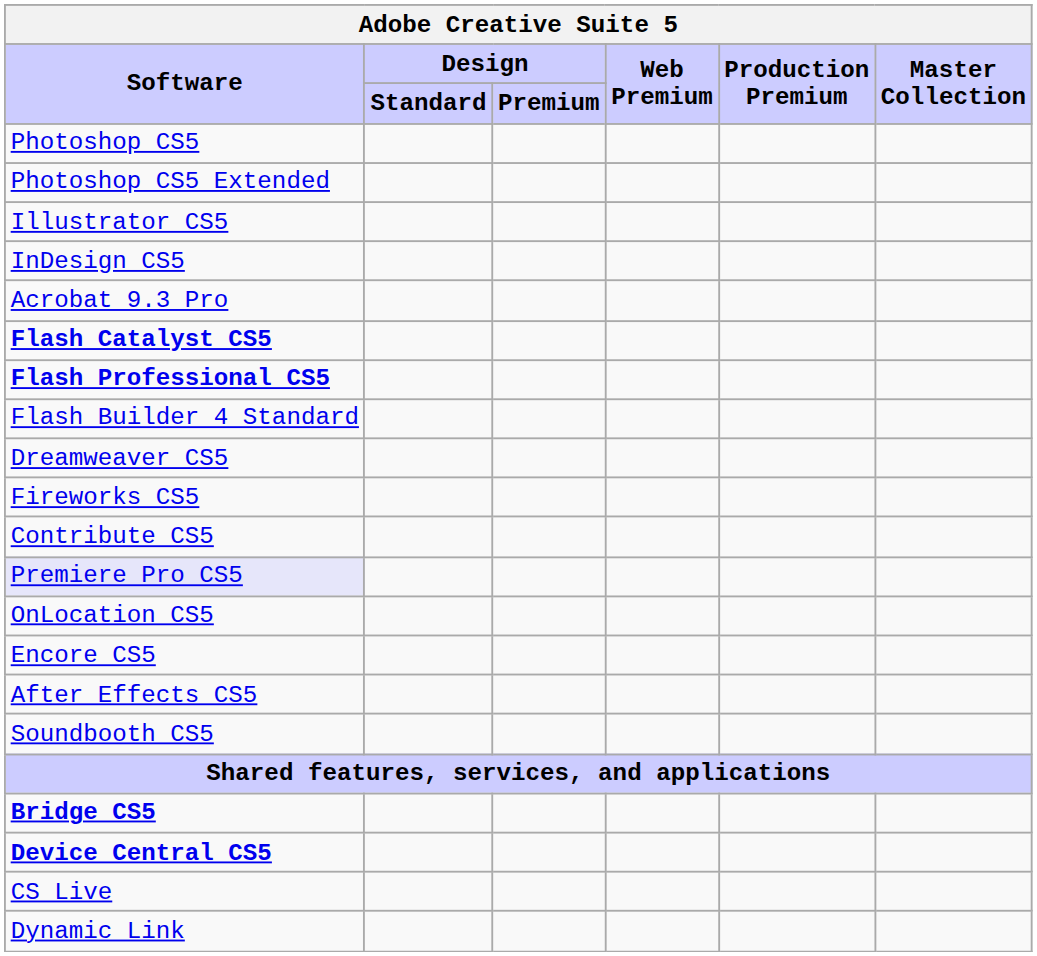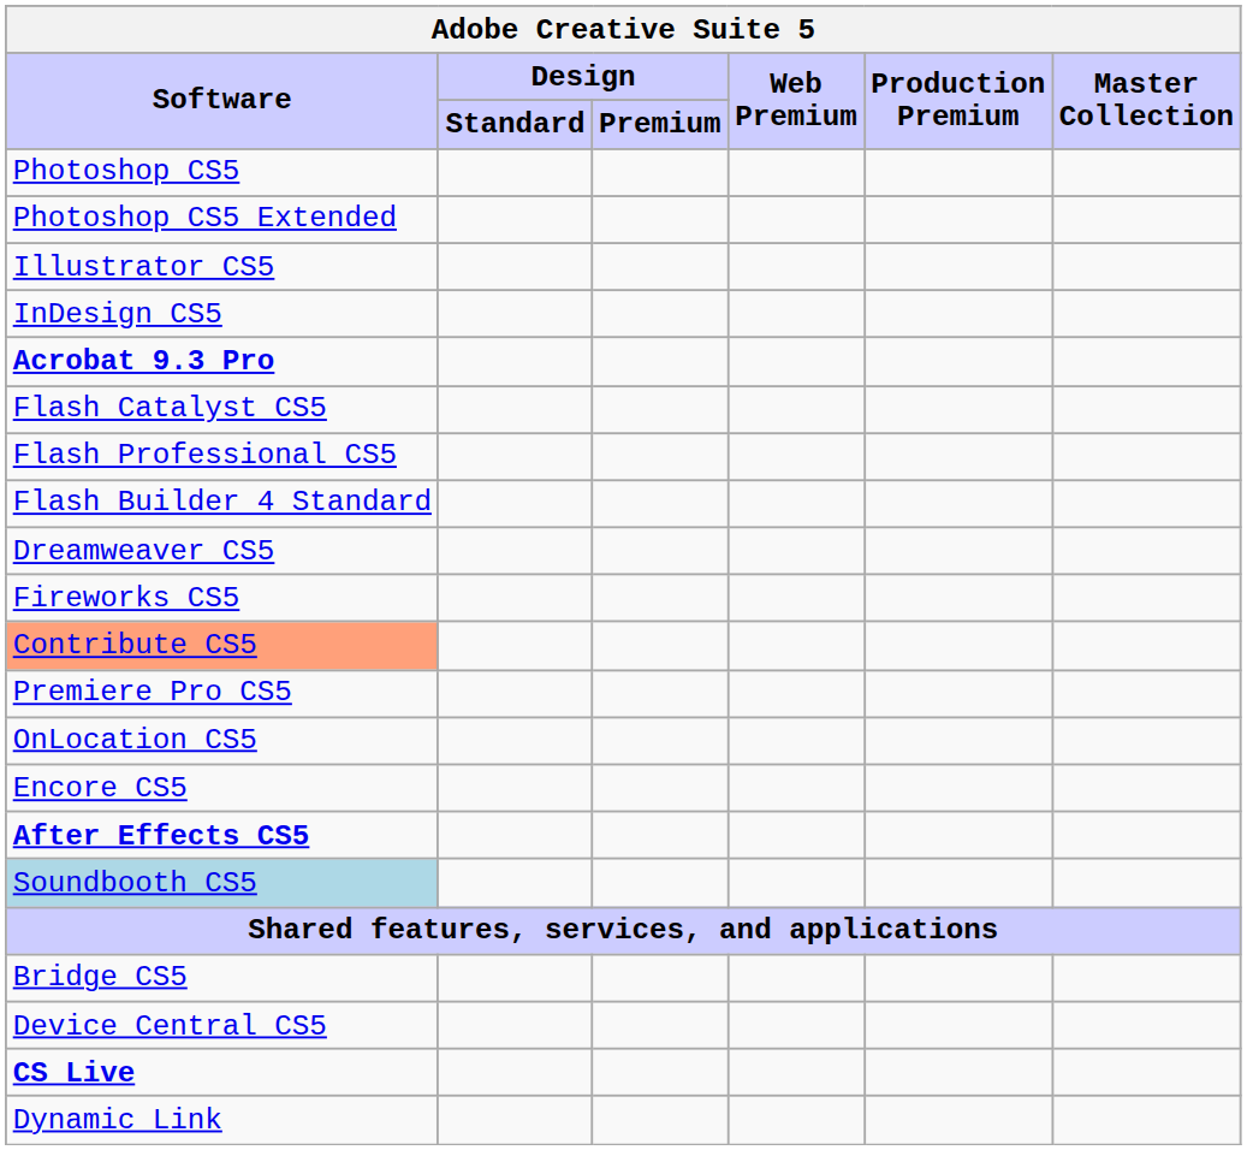Acrobat 9.3 Pro | Software: normal -> bold
Flash Catalyst CS5 | Software: bold -> normal
Flash Professional CS5 | Software: bold -> normal
Contribute CS5 | Software: no background -> lightsalmon background
Premiere Pro CS5 | Software: lavender background -> no background
After Effects CS5 | Software: normal -> bold
Soundbooth CS5 | Software: no background -> lightblue background
Bridge CS5 | Software: bold -> normal
Device Central CS5 | Software: bold -> normal
CS Live | Software: normal -> bold
